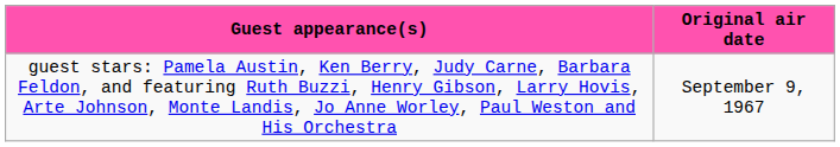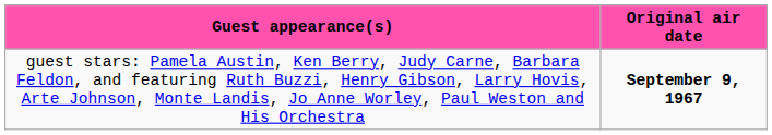row 2 | Original air date: normal -> bold
